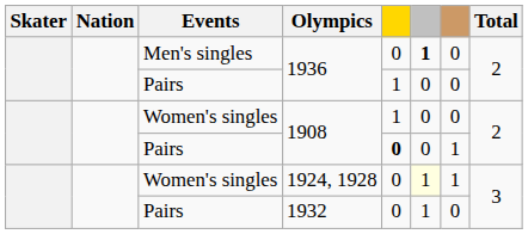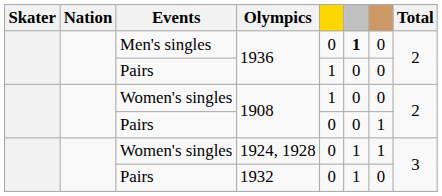Pairs / 1908 | column 5: bold -> normal
1924, 1928 | column 6: lightyellow background -> no background
